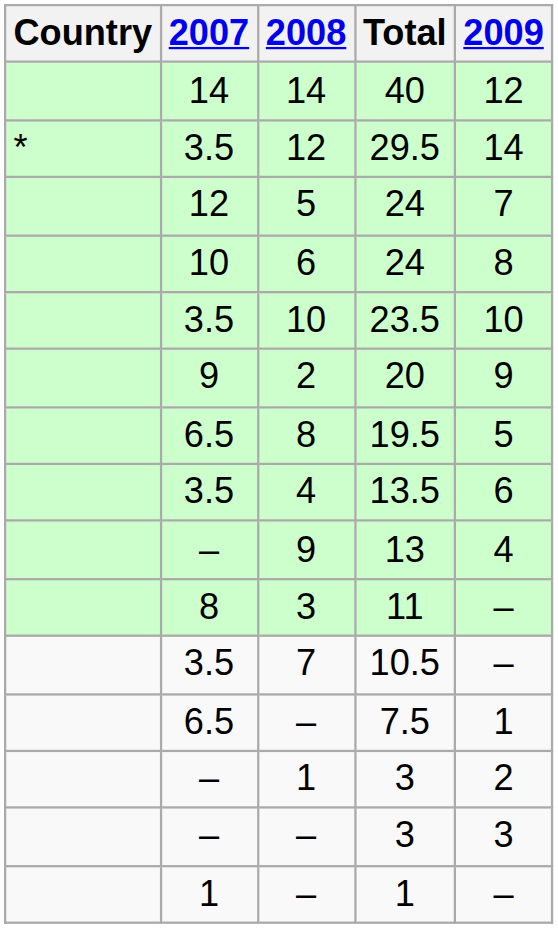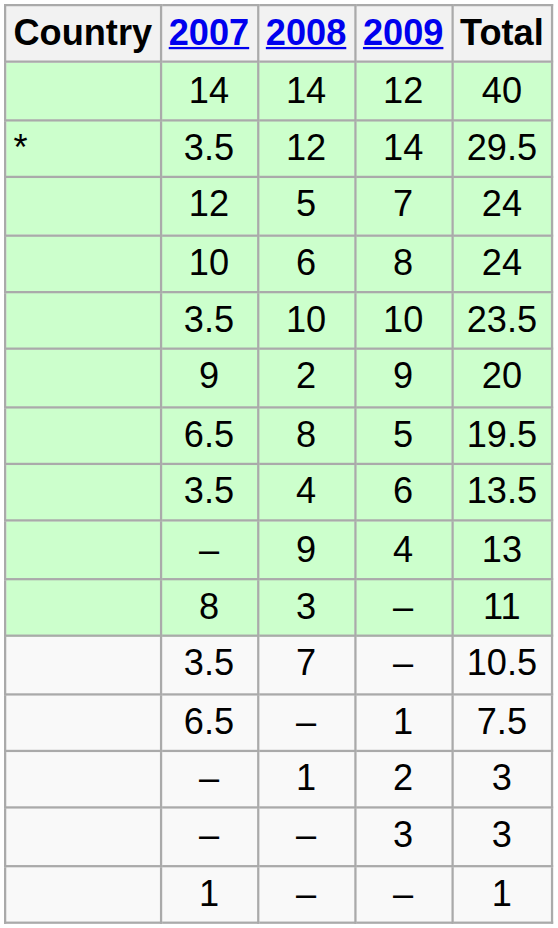columns swapped: 2009 <-> Total
